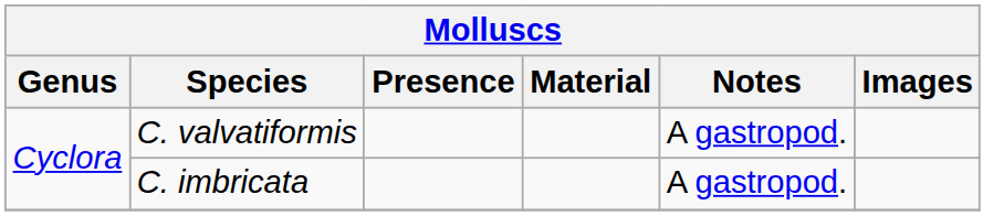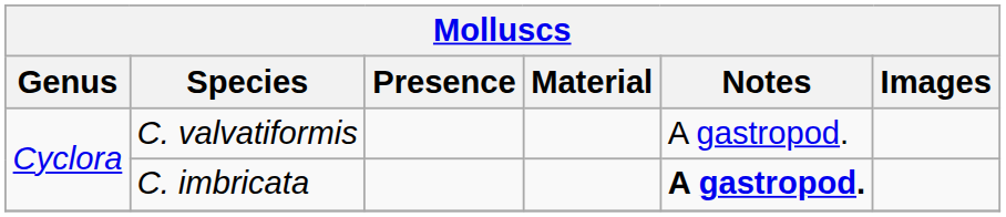C. imbricata | Notes: normal -> bold
